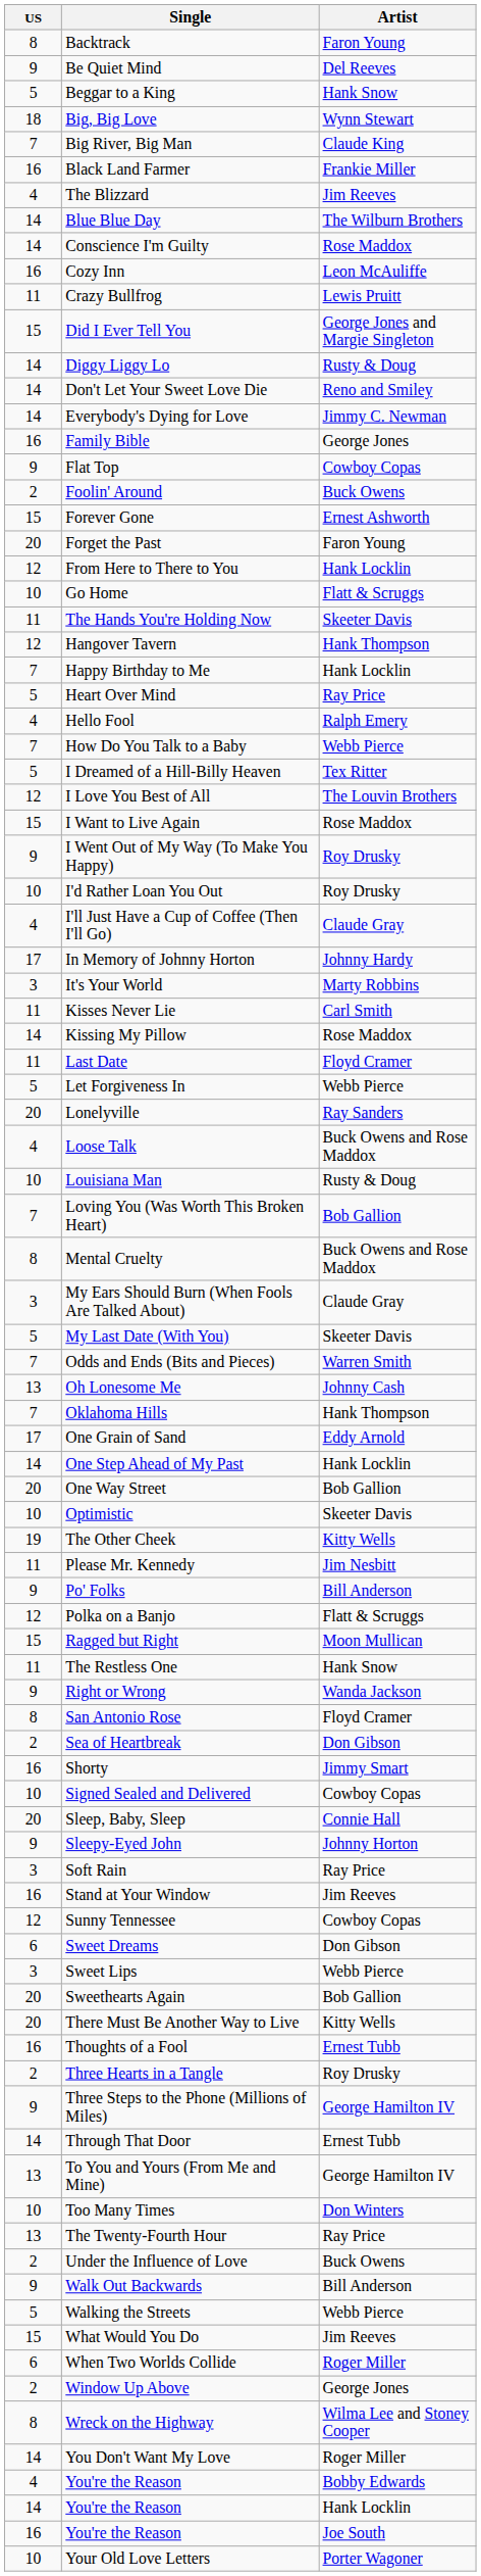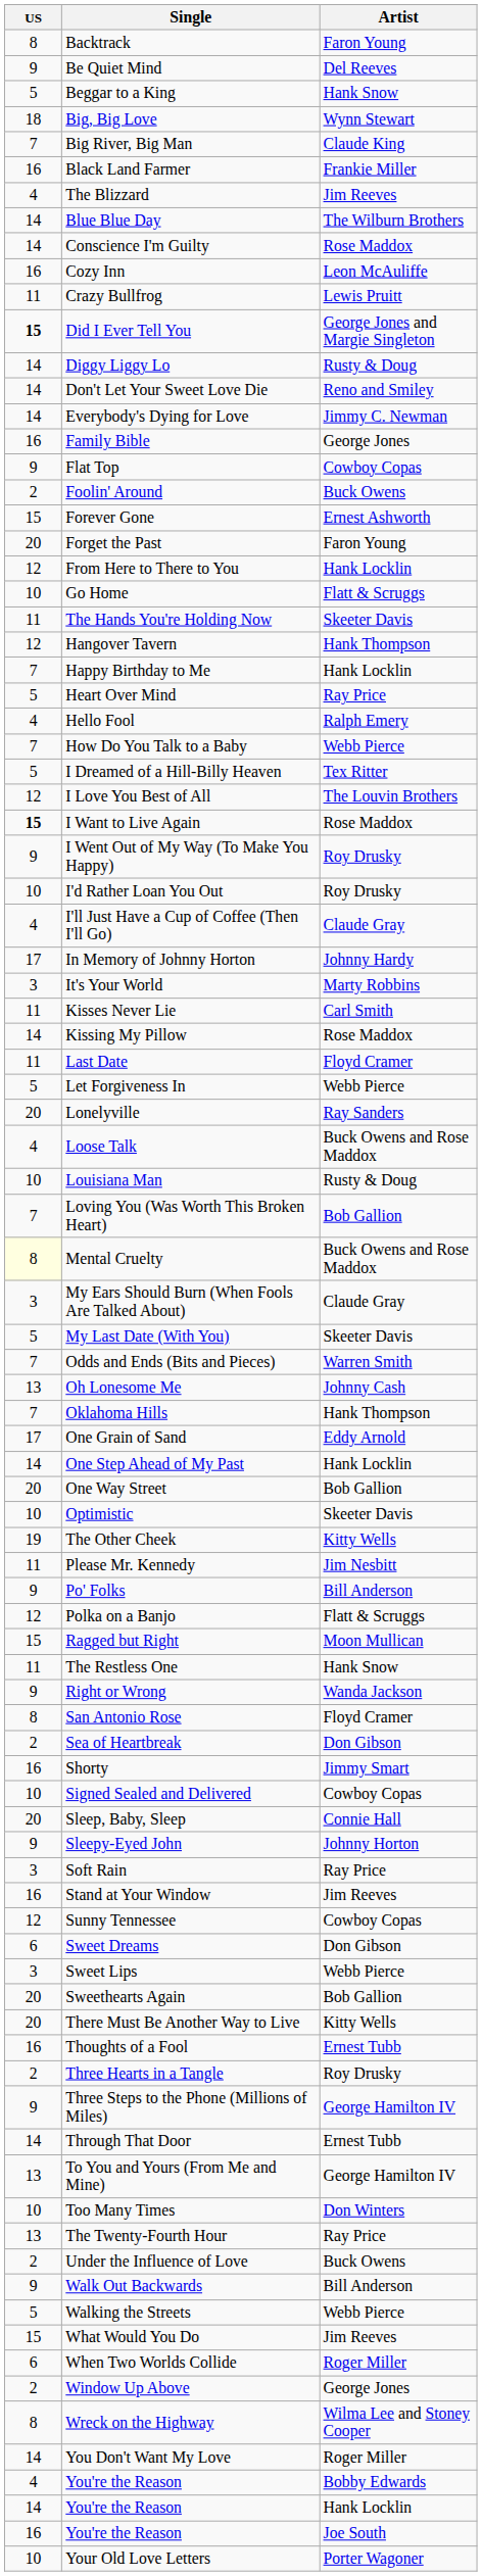Did I Ever Tell You | US: normal -> bold
I Want to Live Again | US: normal -> bold
Mental Cruelty | US: no background -> lightyellow background
